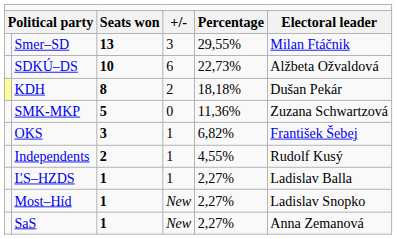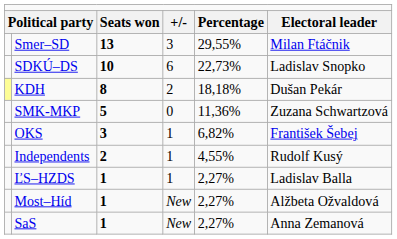SDKÚ–DS | column 6: Alžbeta Ožvaldová -> Ladislav Snopko
Most–Híd | column 6: Ladislav Snopko -> Alžbeta Ožvaldová
